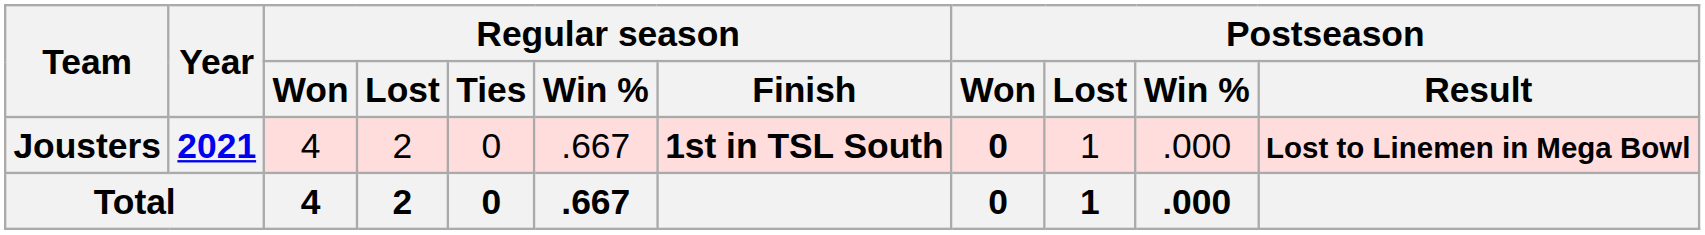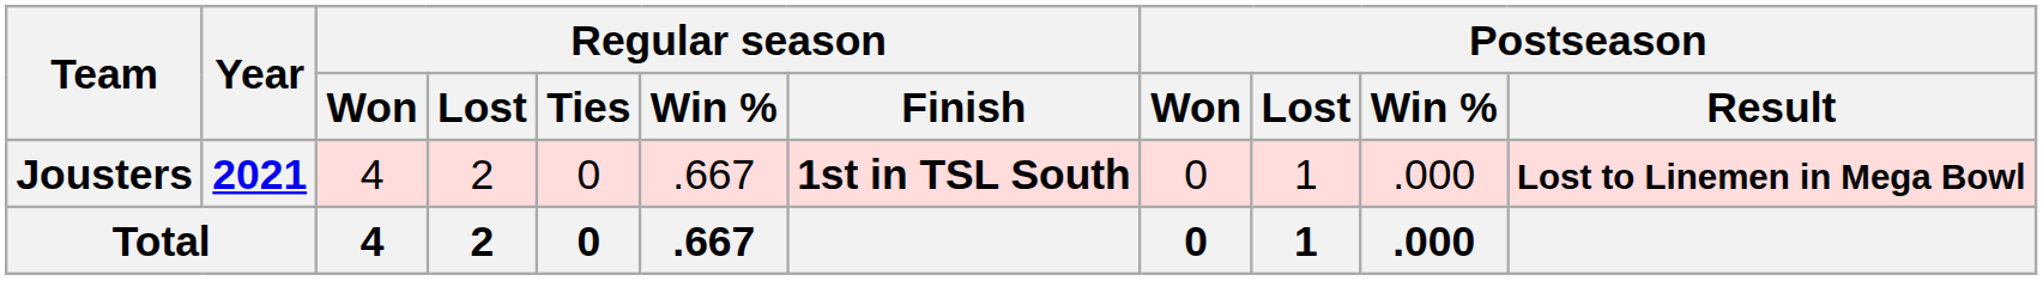Jousters | Postseason / Won: bold -> normal
